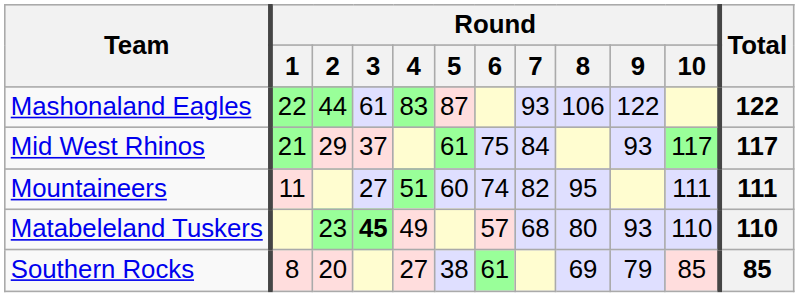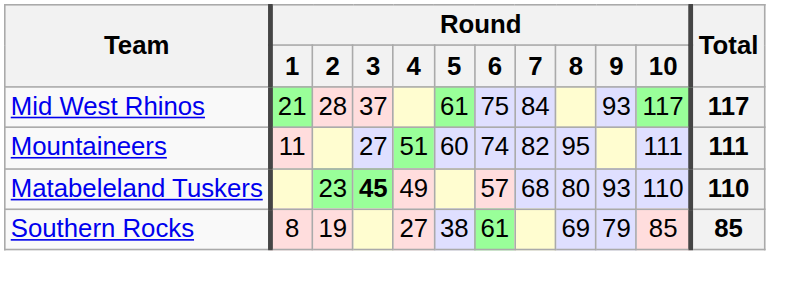- row: Mashonaland Eagles | 22 | 44 | 61 | 83 | 87 | 93 | 106 | 122 | 122
Mid West Rhinos | Round / 2: 29 -> 28
Southern Rocks | Round / 2: 20 -> 19
